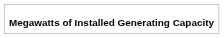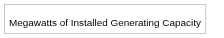row 1 | column 1: bold -> normal
